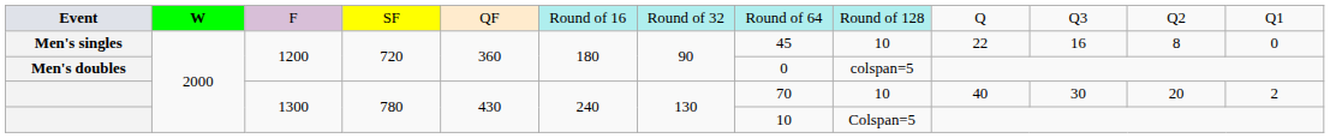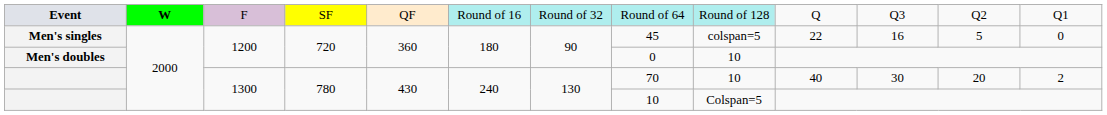Men's singles | column 9: 10 -> colspan=5
Men's singles | column 12: 8 -> 5
Men's doubles | column 9: colspan=5 -> 10
